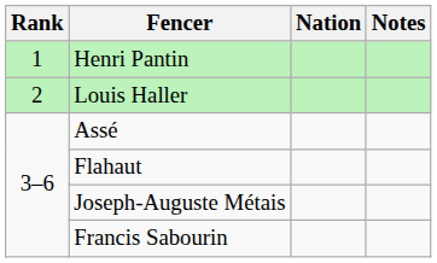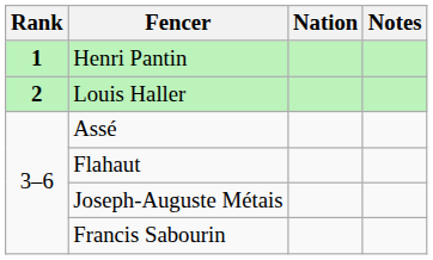Henri Pantin | Rank: normal -> bold
Louis Haller | Rank: normal -> bold
